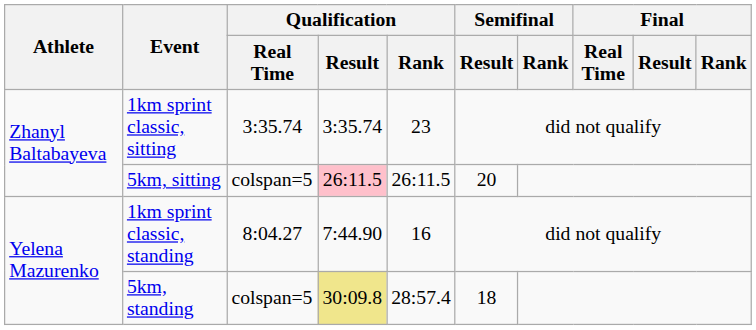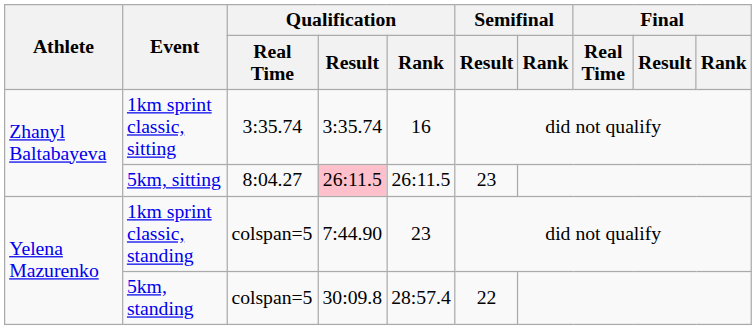1km sprint classic, sitting | Qualification / Rank: 23 -> 16
5km, sitting | Qualification / Real Time: colspan=5 -> 8:04.27
5km, sitting | Semifinal / Result: 20 -> 23
1km sprint classic, standing | Qualification / Real Time: 8:04.27 -> colspan=5
1km sprint classic, standing | Qualification / Rank: 16 -> 23
5km, standing | Qualification / Result: khaki background -> no background
5km, standing | Semifinal / Result: 18 -> 22
